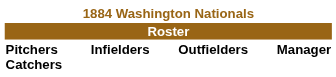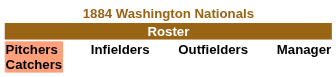Pitchers Catchers | column 1: no background -> lightsalmon background
